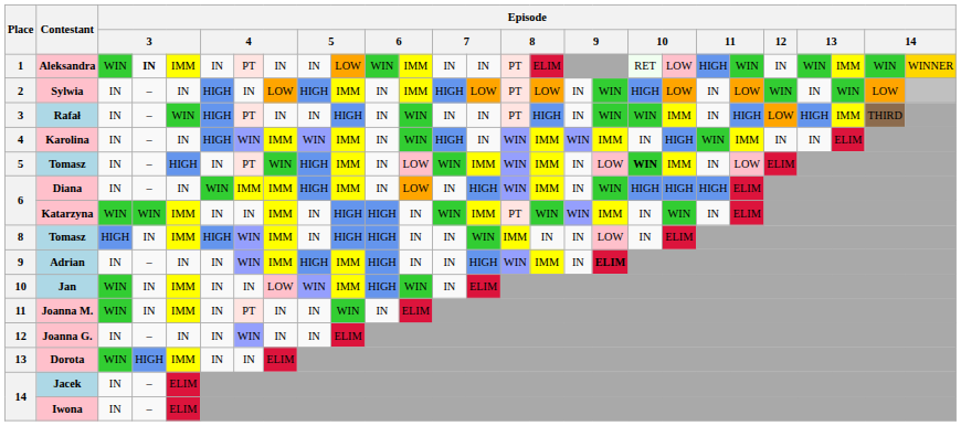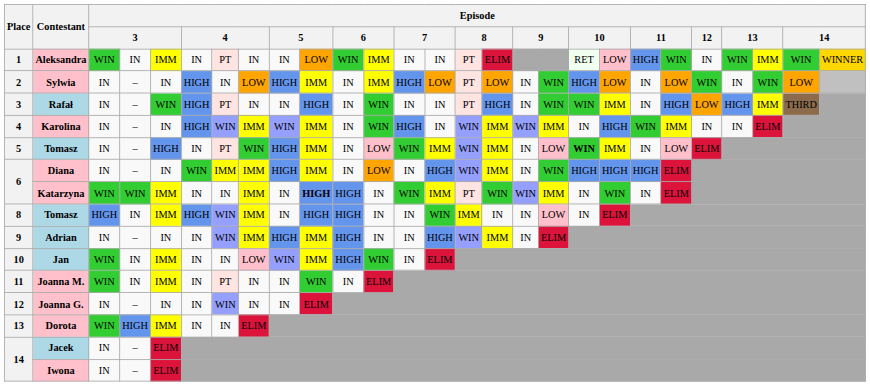Aleksandra | column 4: bold -> normal
Katarzyna | column 10: normal -> bold
Adrian | column 18: bold -> normal
